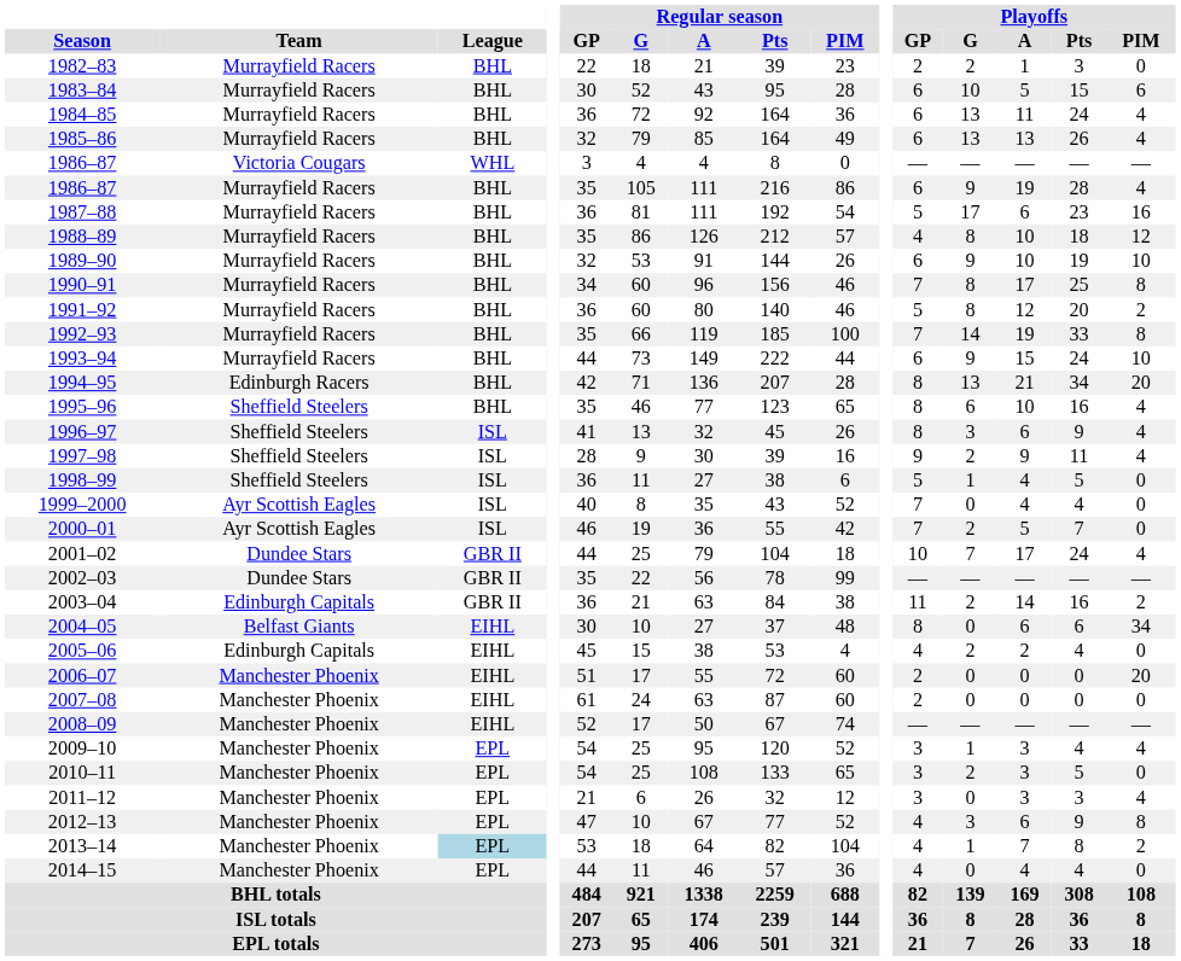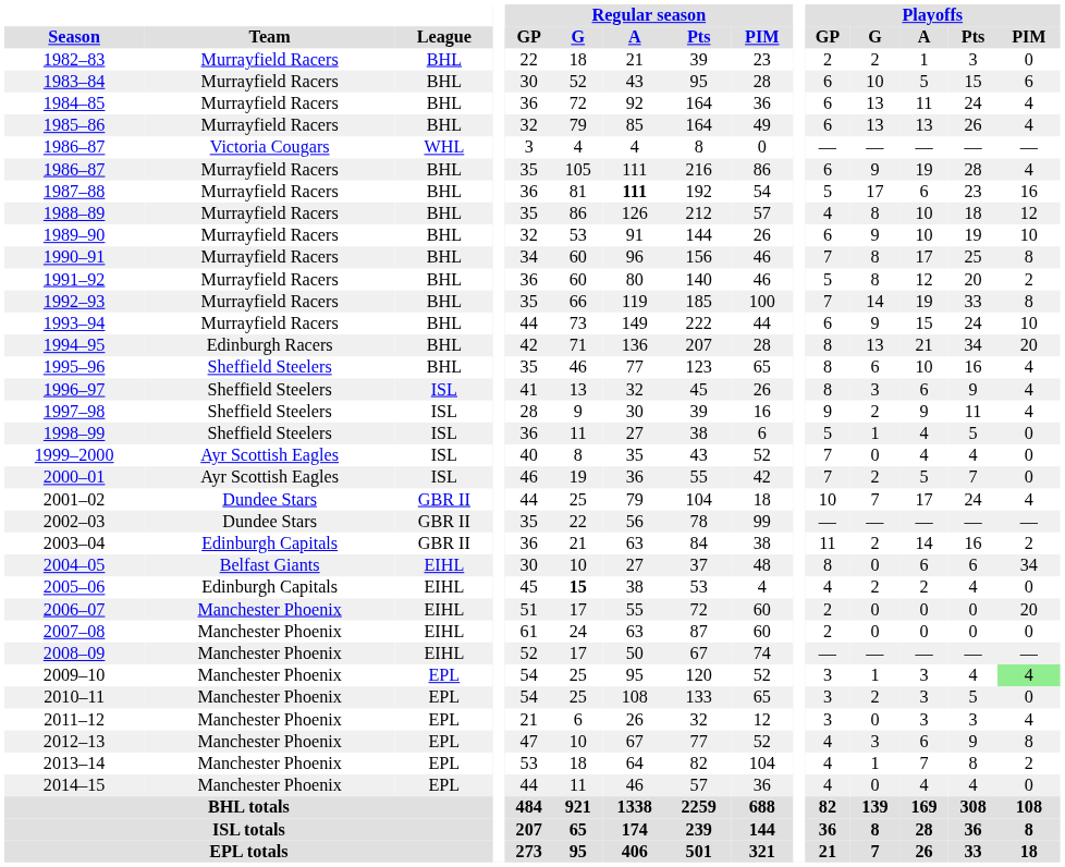1987–88 | Regular season / A: normal -> bold
2005–06 | Regular season / G: normal -> bold
2009–10 | Playoffs / PIM: no background -> lightgreen background
2013–14 | League: lightblue background -> no background
